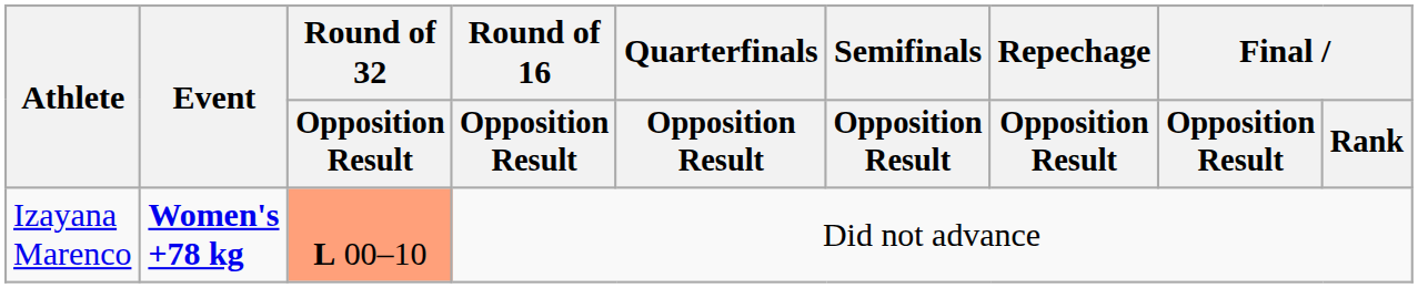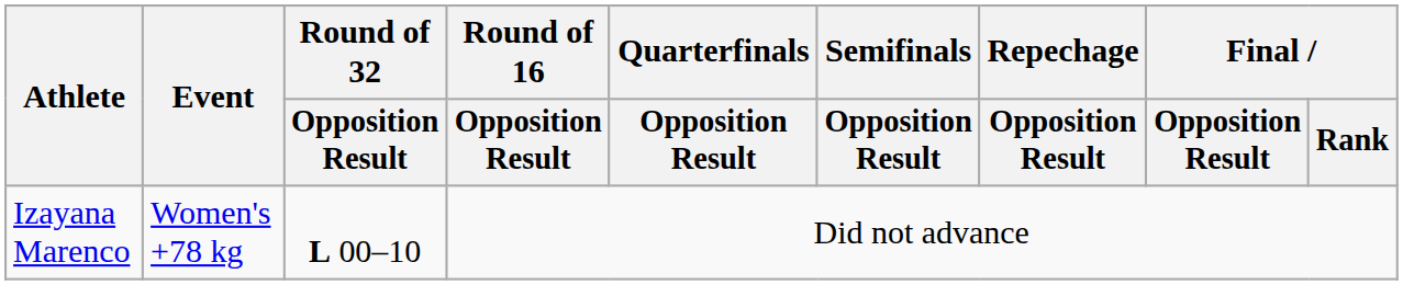Izayana Marenco | Event: bold -> normal
Izayana Marenco | Round of 32 / Opposition Result: lightsalmon background -> no background
